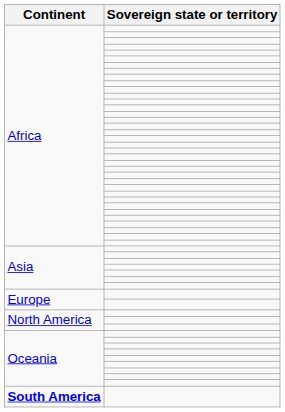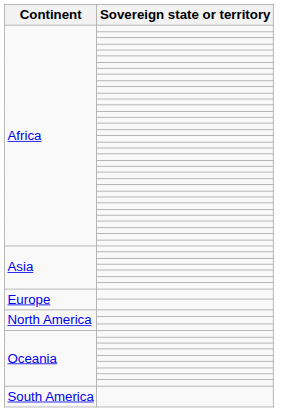row 59 | Continent: bold -> normal
